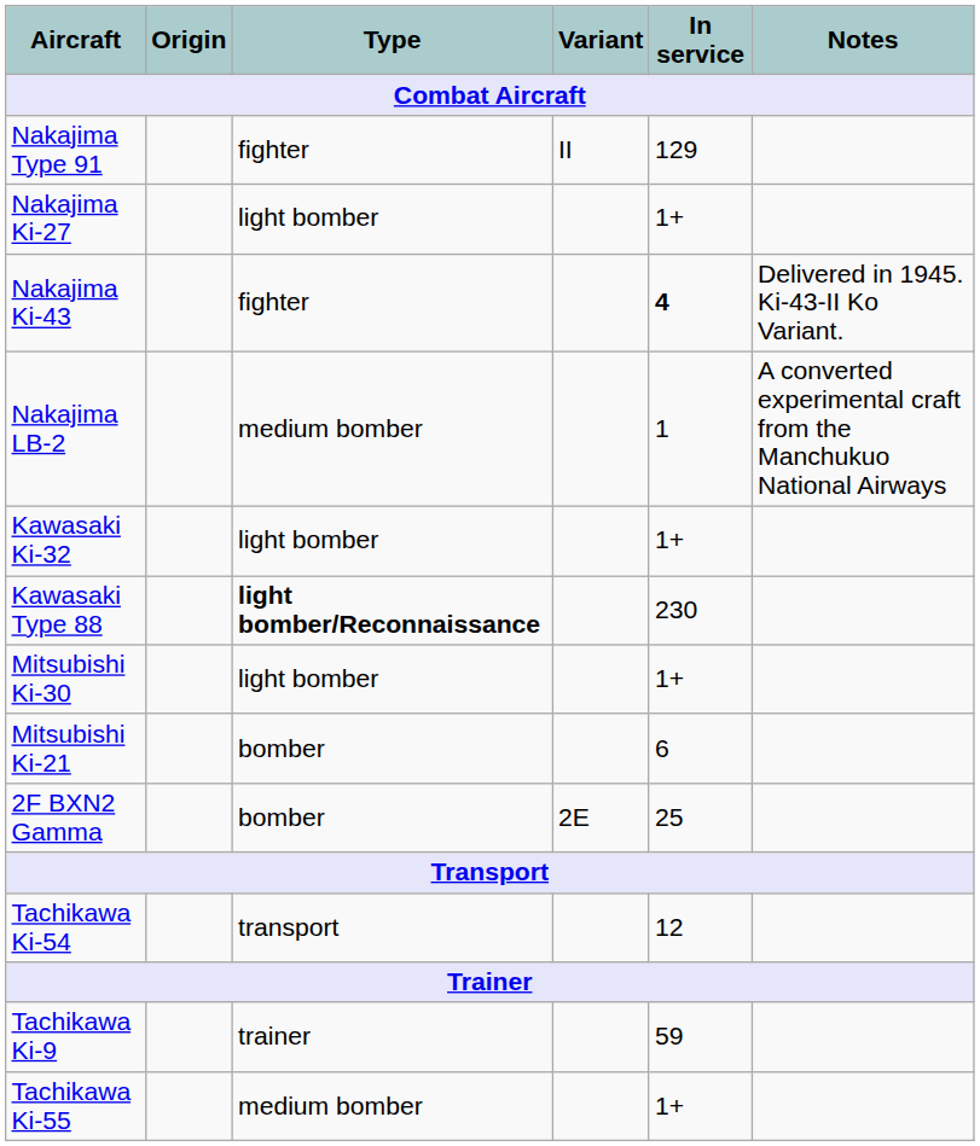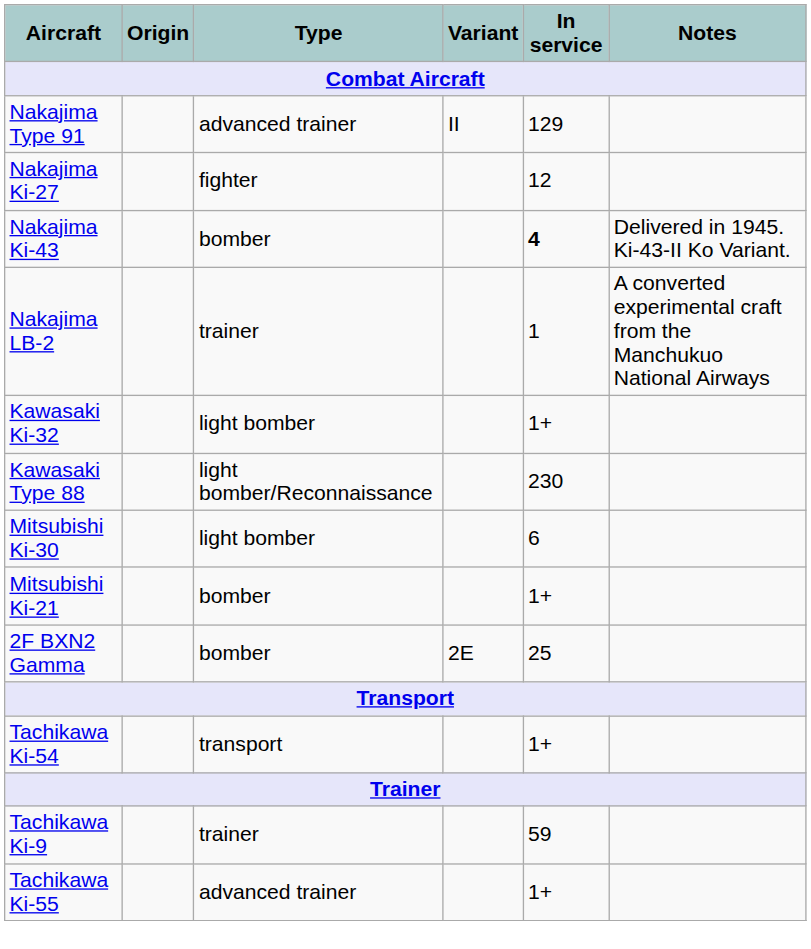Nakajima Type 91 | Type: fighter -> advanced trainer
Nakajima Ki-27 | Type: light bomber -> fighter
Nakajima Ki-27 | In service: 1+ -> 12
Nakajima Ki-43 | Type: fighter -> bomber
Nakajima LB-2 | Type: medium bomber -> trainer
Kawasaki Type 88 | Type: bold -> normal
Mitsubishi Ki-30 | In service: 1+ -> 6
Mitsubishi Ki-21 | In service: 6 -> 1+
Tachikawa Ki-54 | In service: 12 -> 1+
Tachikawa Ki-55 | Type: medium bomber -> advanced trainer
